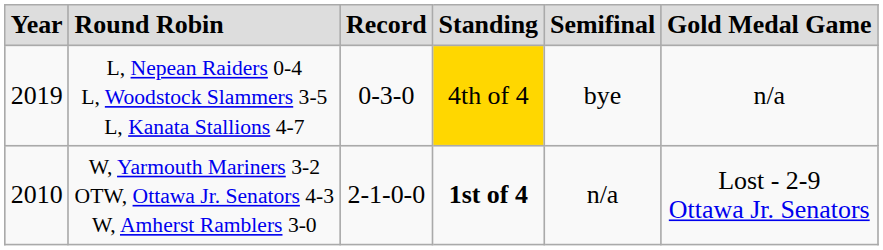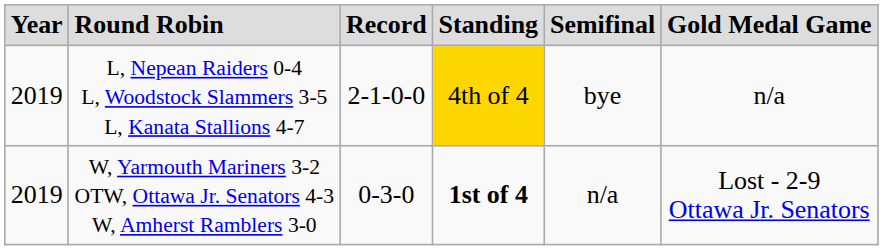row 2 | column 3: 0-3-0 -> 2-1-0-0
row 3 | column 1: 2010 -> 2019
row 3 | column 3: 2-1-0-0 -> 0-3-0
